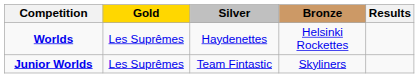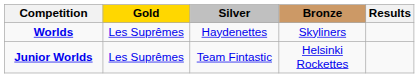Worlds | Bronze: Helsinki Rockettes -> Skyliners
Junior Worlds | Bronze: Skyliners -> Helsinki Rockettes
